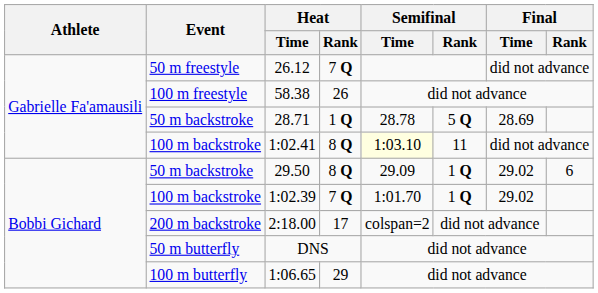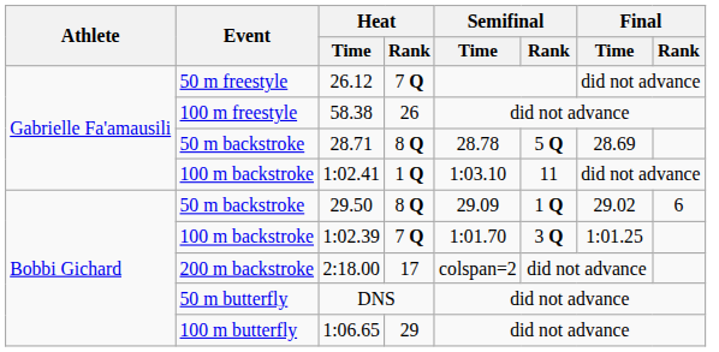28.71 | Heat / Rank: 1 Q -> 8 Q
1:02.41 | Heat / Rank: 8 Q -> 1 Q
1:02.41 | Semifinal / Time: lightyellow background -> no background
1:02.39 | Semifinal / Rank: 1 Q -> 3 Q
1:02.39 | Final / Time: 29.02 -> 1:01.25
